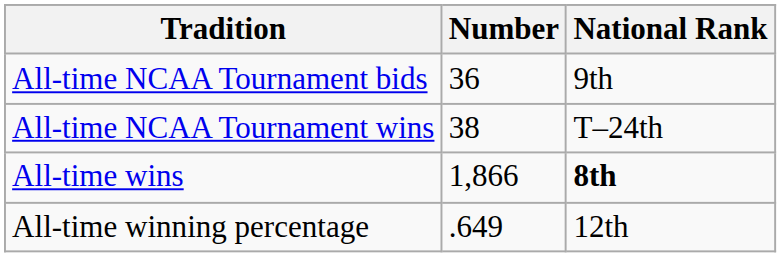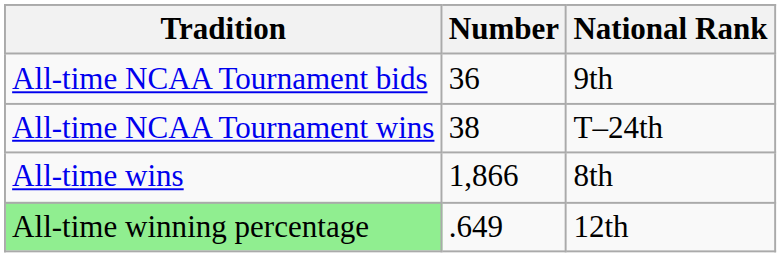row 4 | National Rank: bold -> normal
row 5 | Tradition: no background -> lightgreen background
